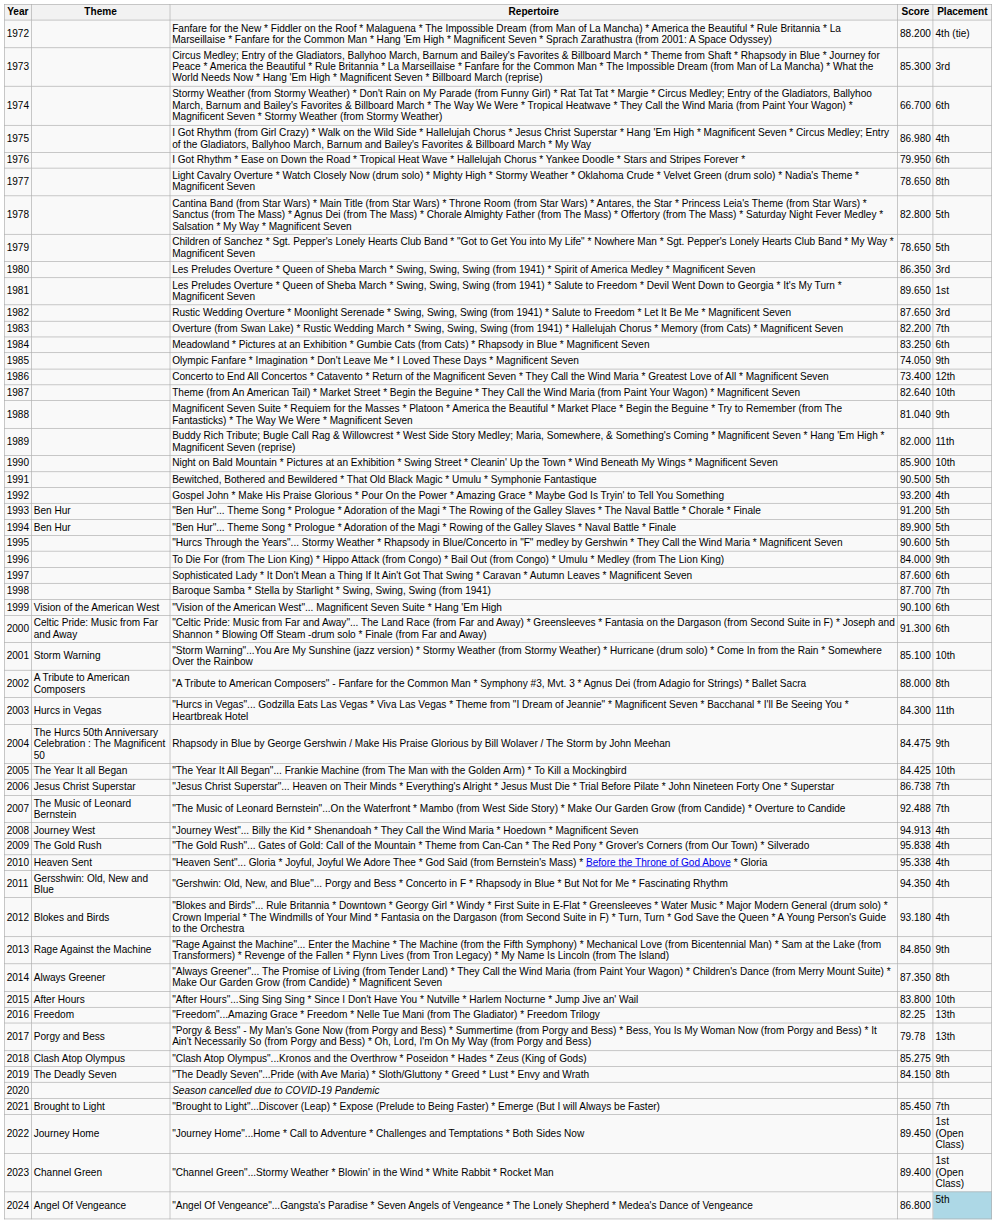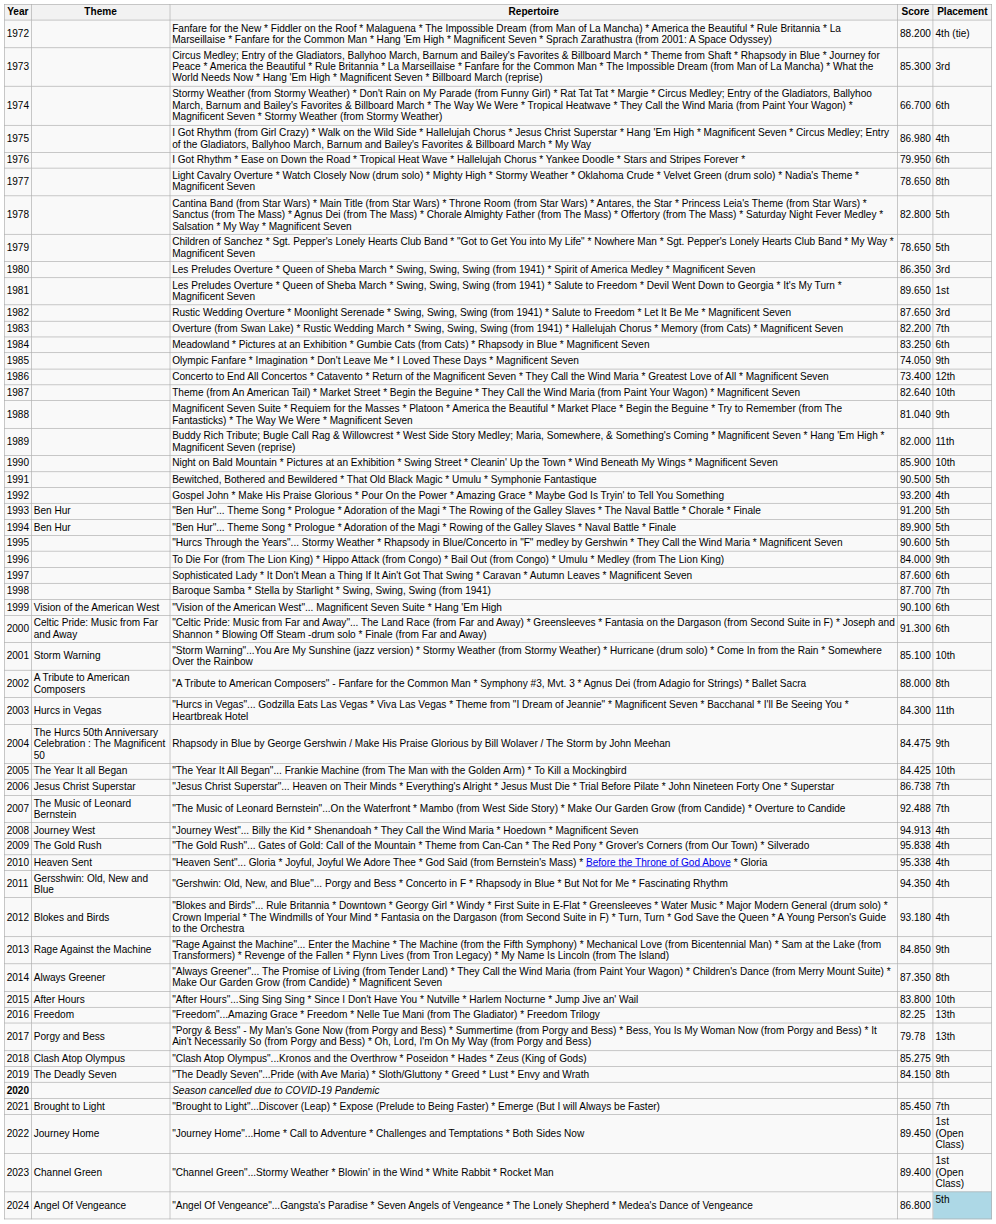Season cancelled due to COVID-19 Pandemic | Year: normal -> bold
